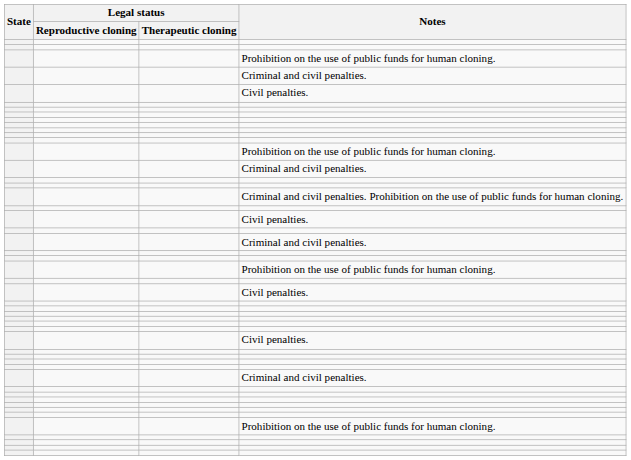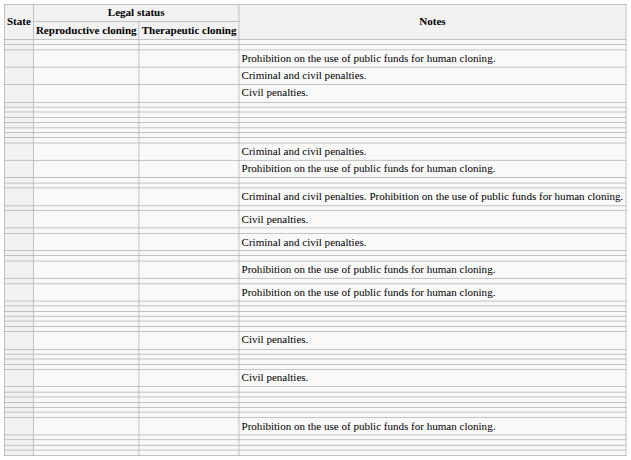row 16 | Notes: Prohibition on the use of public funds for human cloning. -> Criminal and civil penalties.
row 17 | Notes: Criminal and civil penalties. -> Prohibition on the use of public funds for human cloning.
row 29 | Notes: Civil penalties. -> Prohibition on the use of public funds for human cloning.
row 41 | Notes: Criminal and civil penalties. -> Civil penalties.
